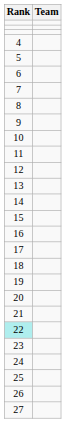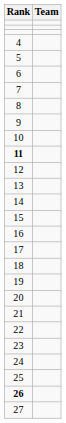row 12 | Rank: normal -> bold
row 23 | Rank: paleturquoise background -> no background
row 27 | Rank: normal -> bold
